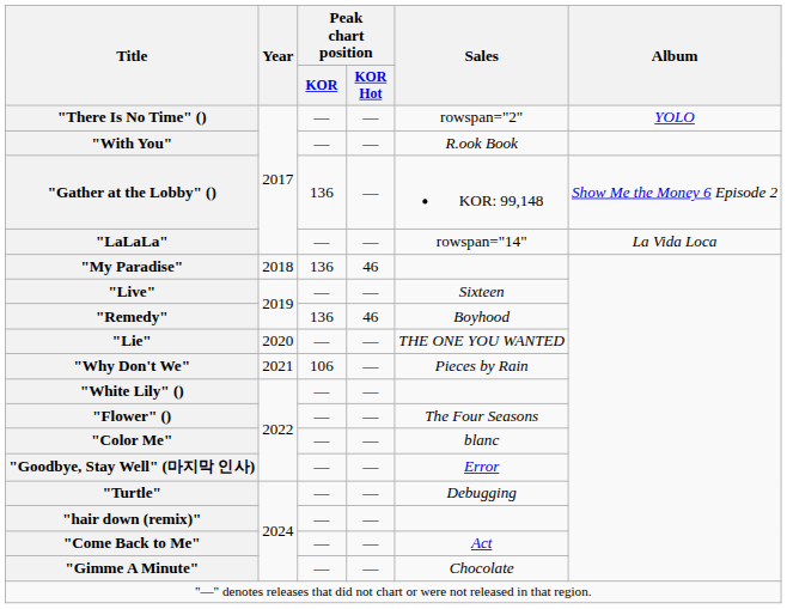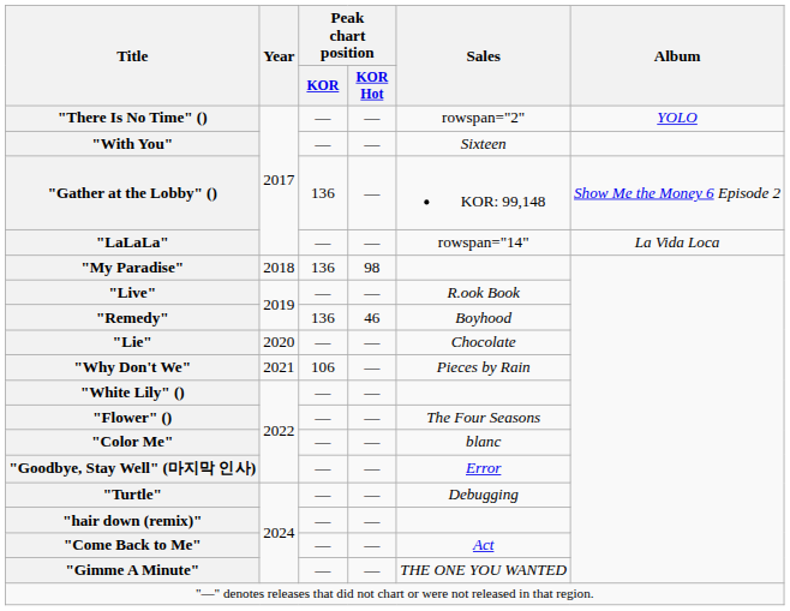"With You" | Sales: R.ook Book -> Sixteen
"My Paradise" | Peak chart position / KOR Hot: 46 -> 98
"Live" | Sales: Sixteen -> R.ook Book
"Lie" | Sales: THE ONE YOU WANTED -> Chocolate
"Gimme A Minute" | Sales: Chocolate -> THE ONE YOU WANTED
